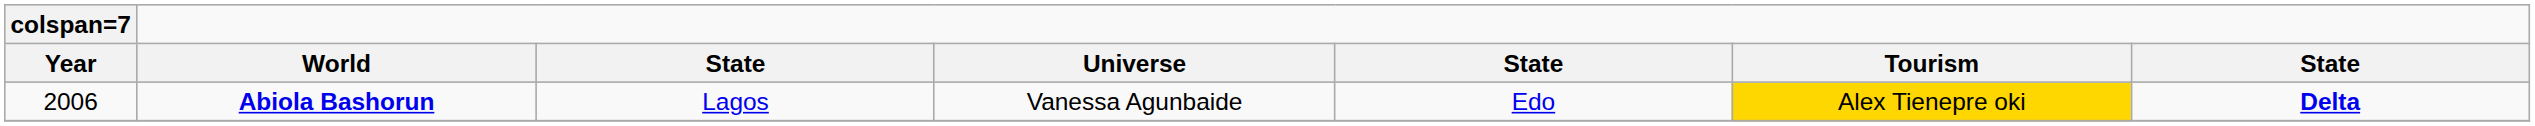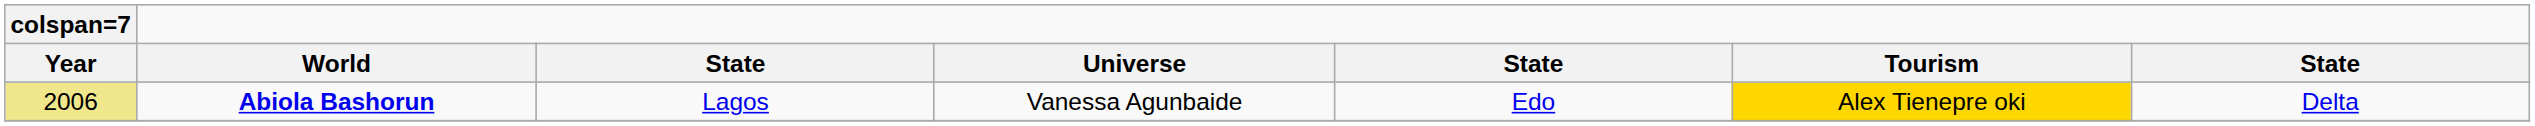Abiola Bashorun | colspan=7 / Year: no background -> khaki background
Abiola Bashorun | column 7: bold -> normal
